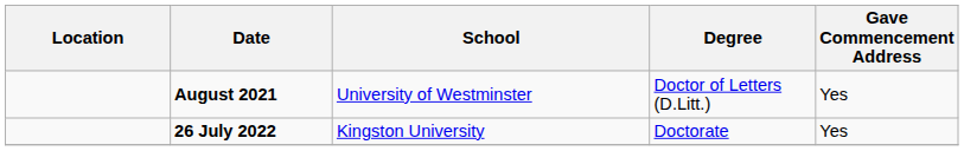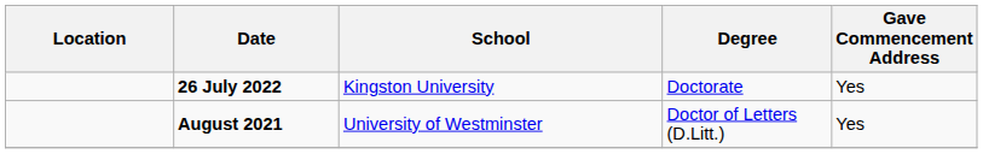rows swapped: August 2021 <-> 26 July 2022
